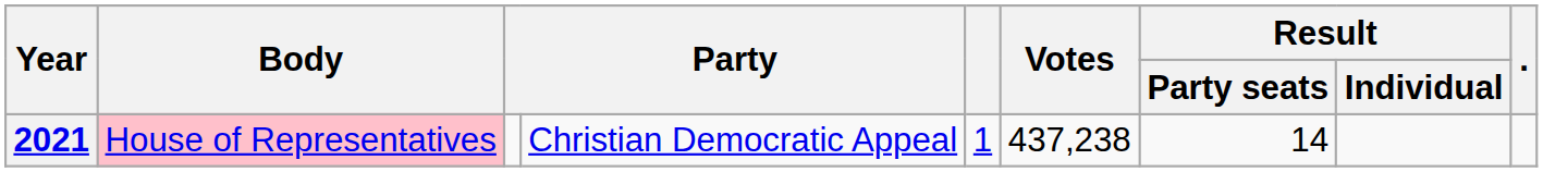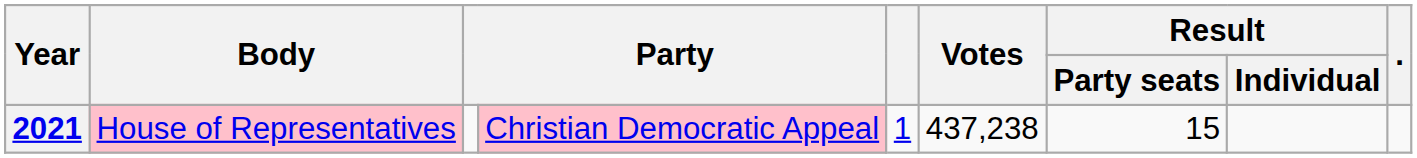2021 | column 4: no background -> pink background
2021 | Result / Party seats: 14 -> 15
